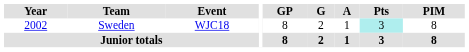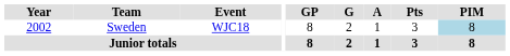Sweden | Pts: paleturquoise background -> no background
Sweden | PIM: no background -> lightblue background
